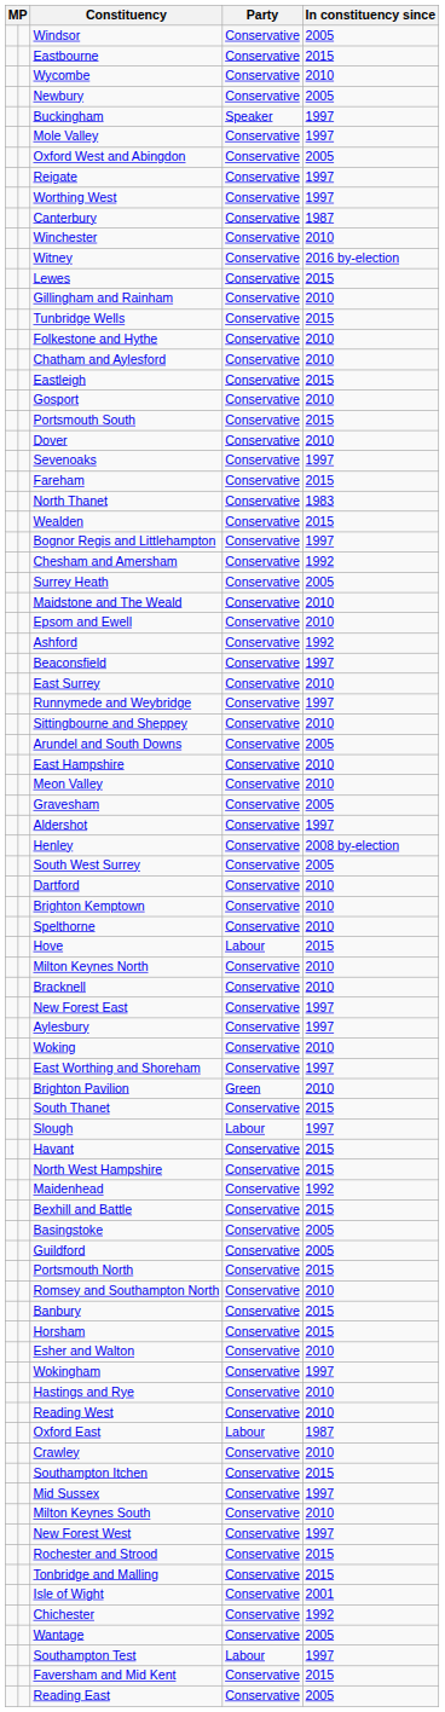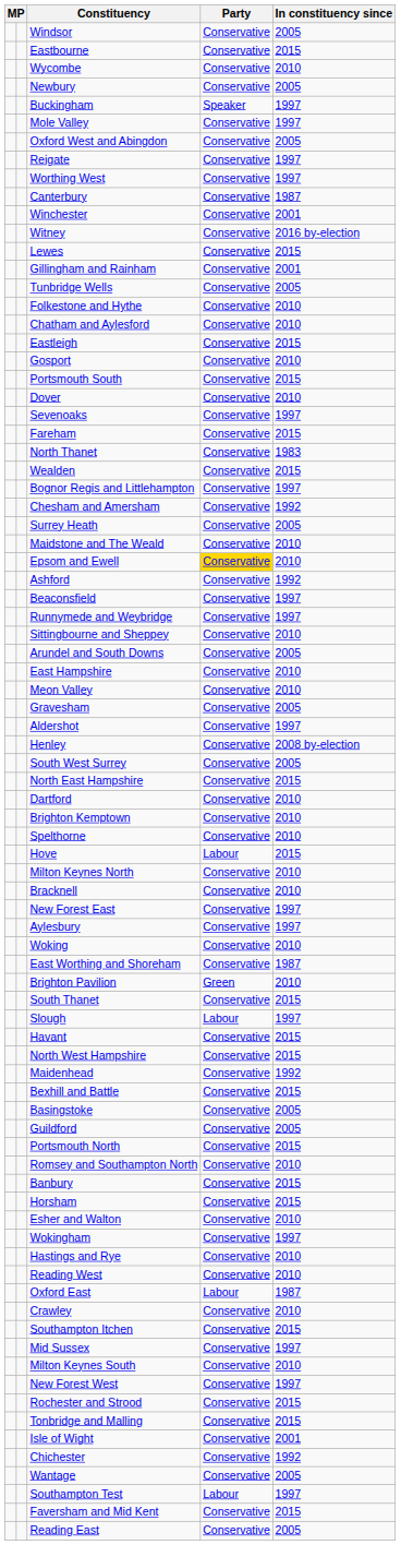Winchester | In constituency since: 2010 -> 2001
Gillingham and Rainham | In constituency since: 2010 -> 2001
Tunbridge Wells | In constituency since: 2015 -> 2005
Epsom and Ewell | Party: no background -> gold background
- row: East Surrey | Conservative | 2010
+ row: North East Hampshire | Conservative | 2015
East Worthing and Shoreham | In constituency since: 1997 -> 1987
